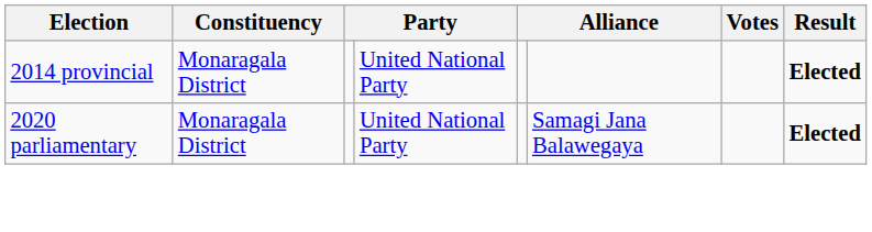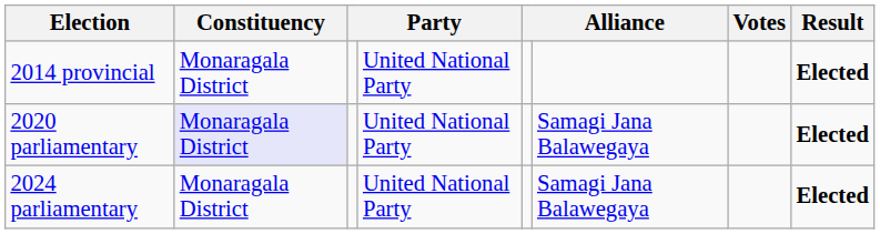2020 parliamentary | Constituency: no background -> lavender background
+ row: 2024 parliamentary | Monaragala District | United National Party | Samagi Jana Balawegaya | Elected
